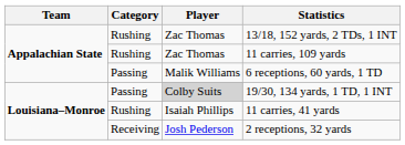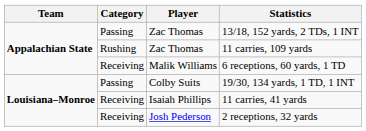13/18, 152 yards, 2 TDs, 1 INT | Category: Rushing -> Passing
6 receptions, 60 yards, 1 TD | Category: Passing -> Receiving
19/30, 134 yards, 1 TD, 1 INT | Player: lightgrey background -> no background
11 carries, 41 yards | Category: Rushing -> Receiving
